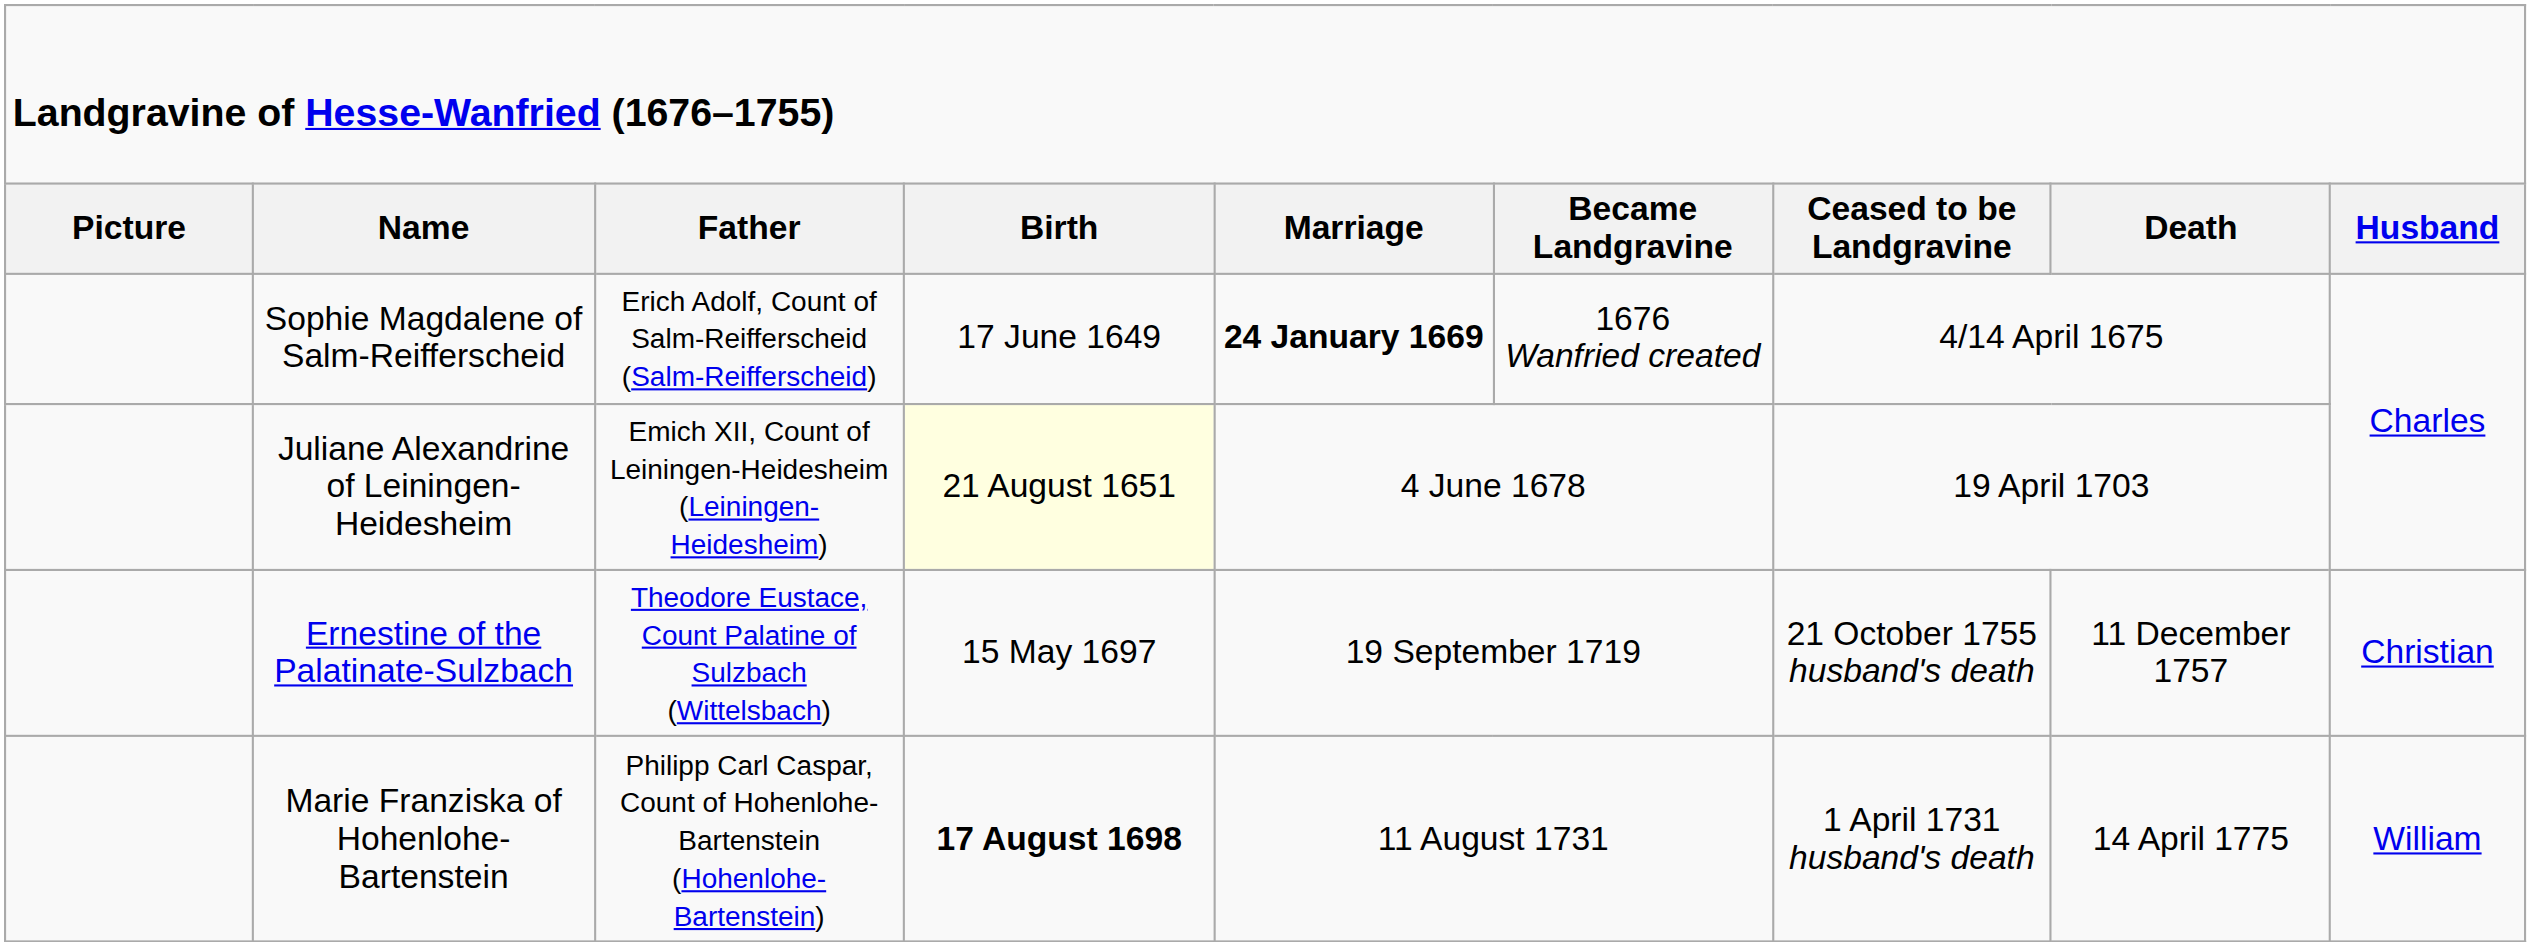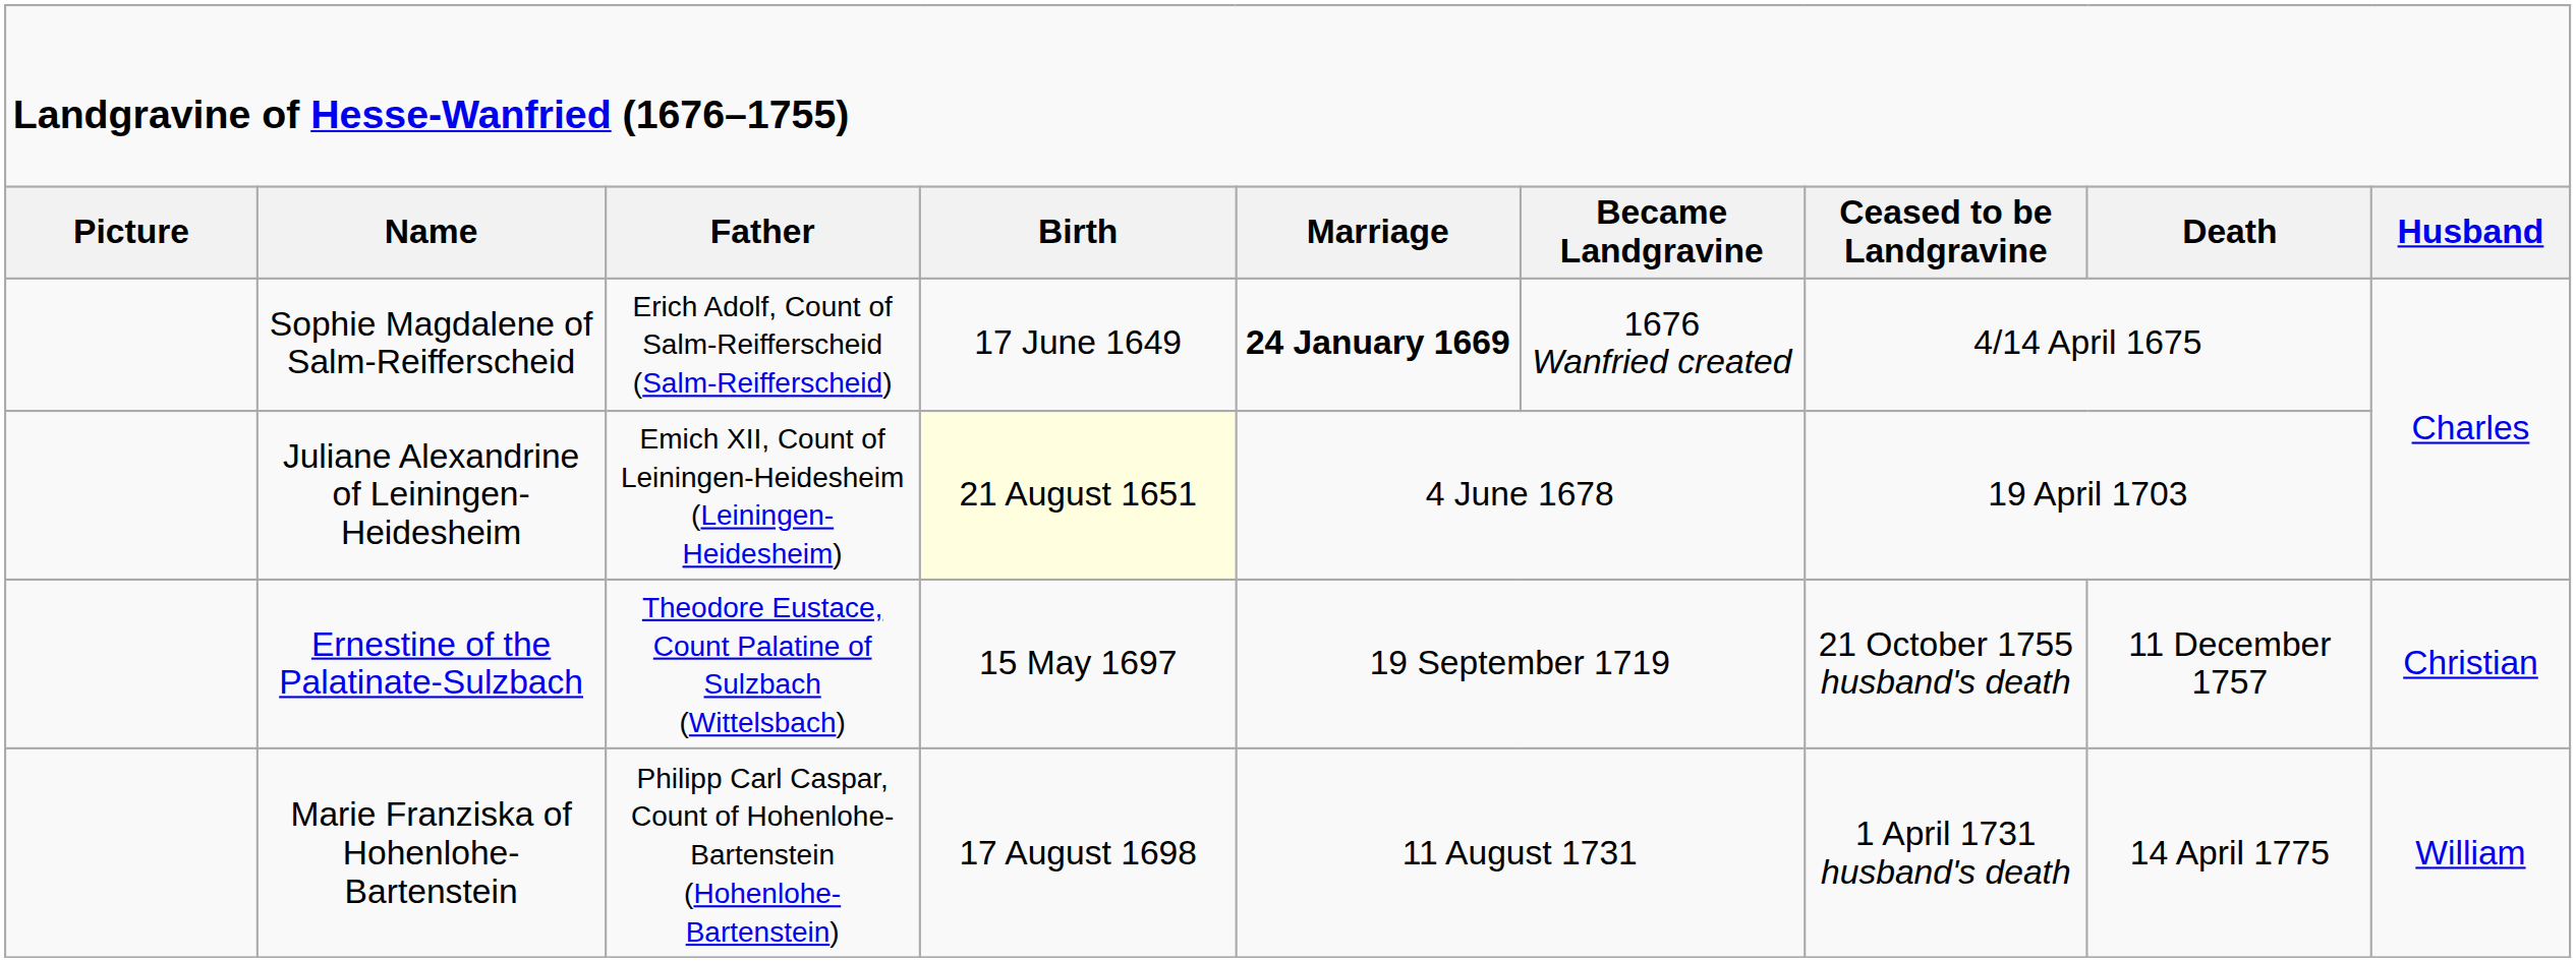Marie Franziska of Hohenlohe-Bartenstein | column 4: bold -> normal
